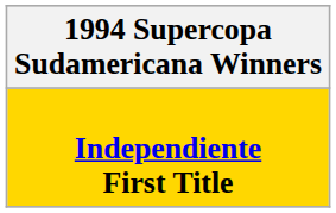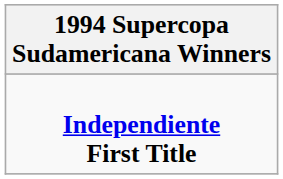row 2 | column 1: gold background -> no background
